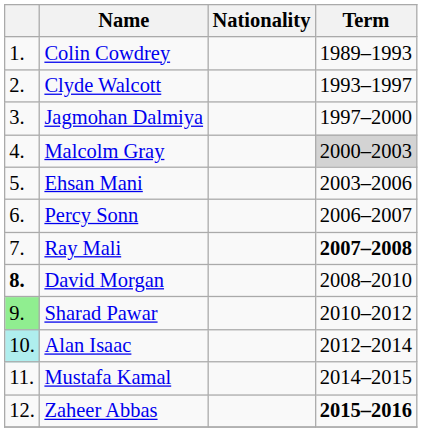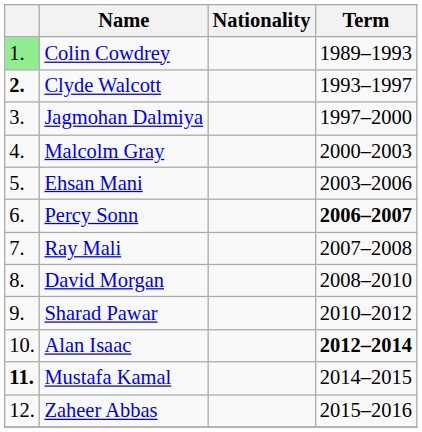Colin Cowdrey | column 1: no background -> lightgreen background
Clyde Walcott | column 1: normal -> bold
Malcolm Gray | Term: lightgrey background -> no background
Percy Sonn | Term: normal -> bold
Ray Mali | Term: bold -> normal
David Morgan | column 1: bold -> normal
Sharad Pawar | column 1: lightgreen background -> no background
Alan Isaac | column 1: paleturquoise background -> no background
Alan Isaac | Term: normal -> bold
Mustafa Kamal | column 1: normal -> bold
Zaheer Abbas | Term: bold -> normal
